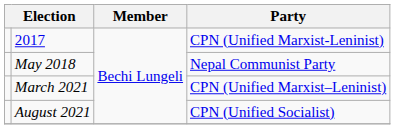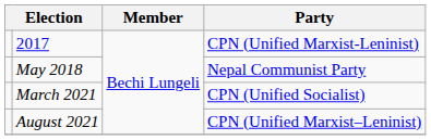March 2021 | Party: CPN (Unified Marxist–Leninist) -> CPN (Unified Socialist)
August 2021 | Party: CPN (Unified Socialist) -> CPN (Unified Marxist–Leninist)
